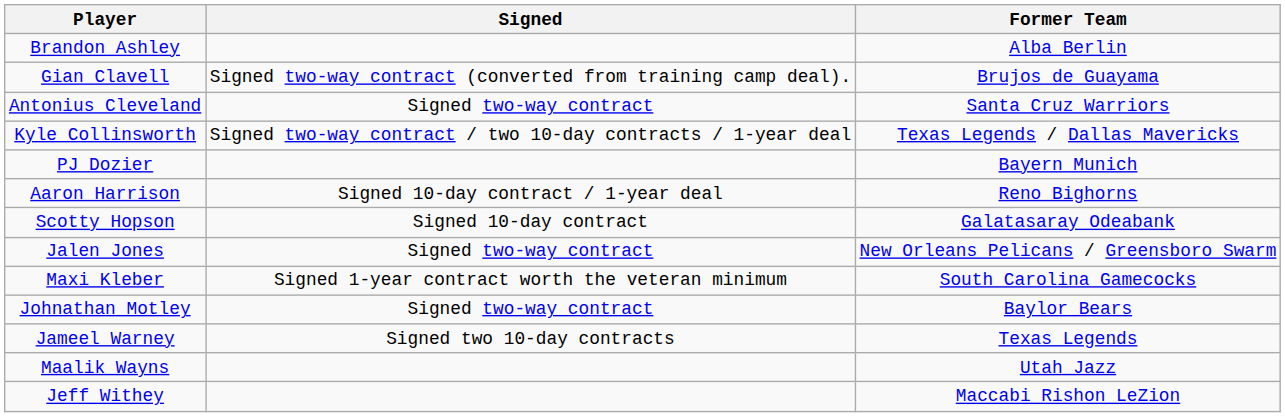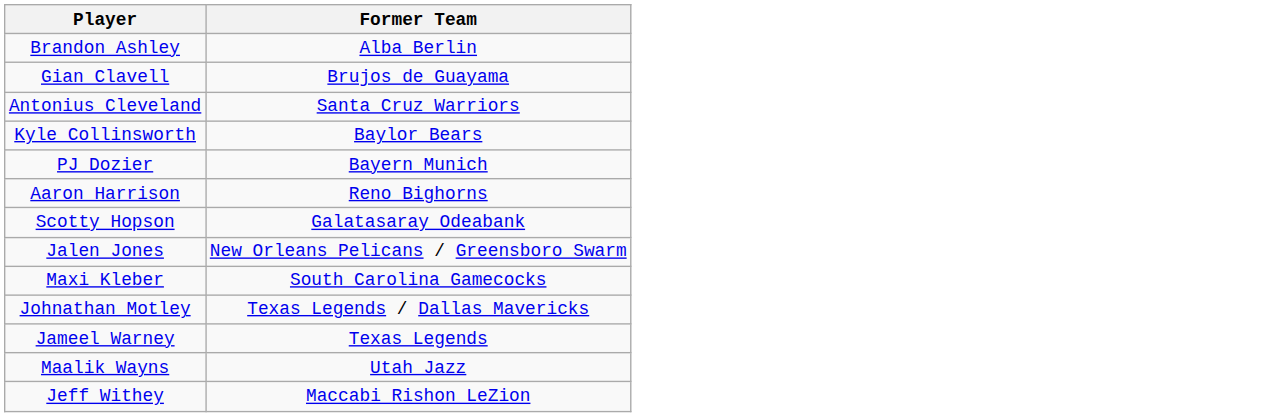- column: Signed | Signed two-way contract (converted from training camp deal). | Signed two-way contract | Signed two-way contract / two 10-day contracts / 1-year deal | Signed 10-day contract / 1-year deal | Signed 10-day contract | Signed two-way contract | Signed 1-year contract worth the veteran minimum | Signed two-way contract | Signed two 10-day contracts
Kyle Collinsworth | Former Team: Texas Legends / Dallas Mavericks -> Baylor Bears
Johnathan Motley | Former Team: Baylor Bears -> Texas Legends / Dallas Mavericks
